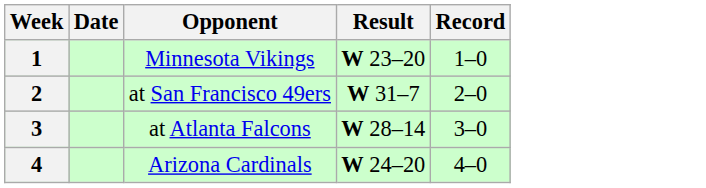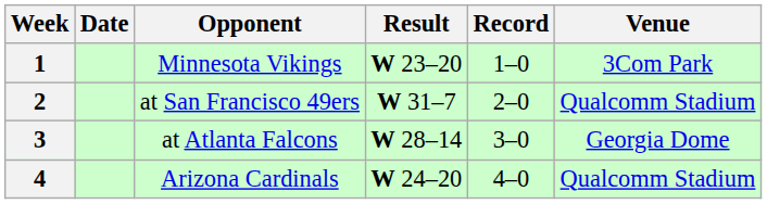+ column: Venue | 3Com Park | Qualcomm Stadium | Georgia Dome | Qualcomm Stadium
